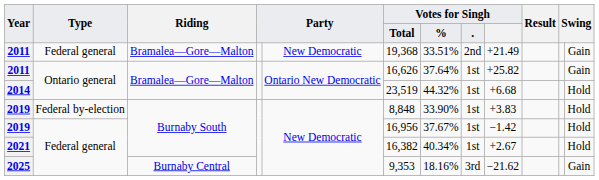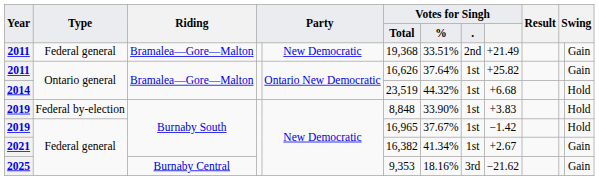2019 / Federal general | Votes for Singh / Total: 16,956 -> 16,965
2021 | Votes for Singh / %: 40.34% -> 41.34%
2021 | column 12: Hold -> Gain
